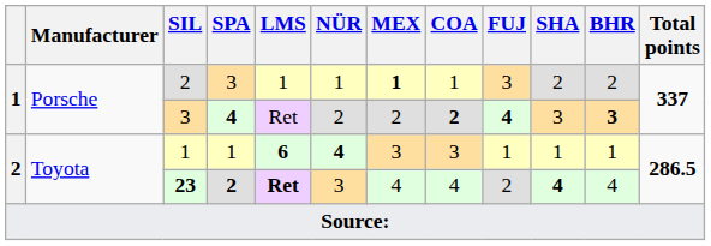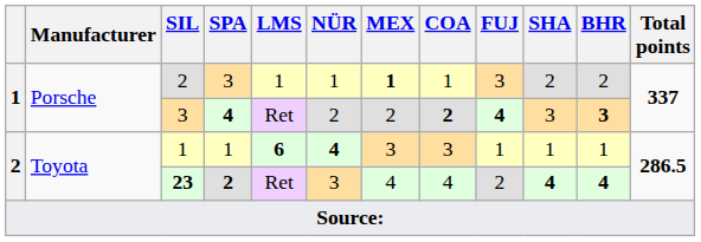23 | LMS: bold -> normal
23 | BHR: normal -> bold
